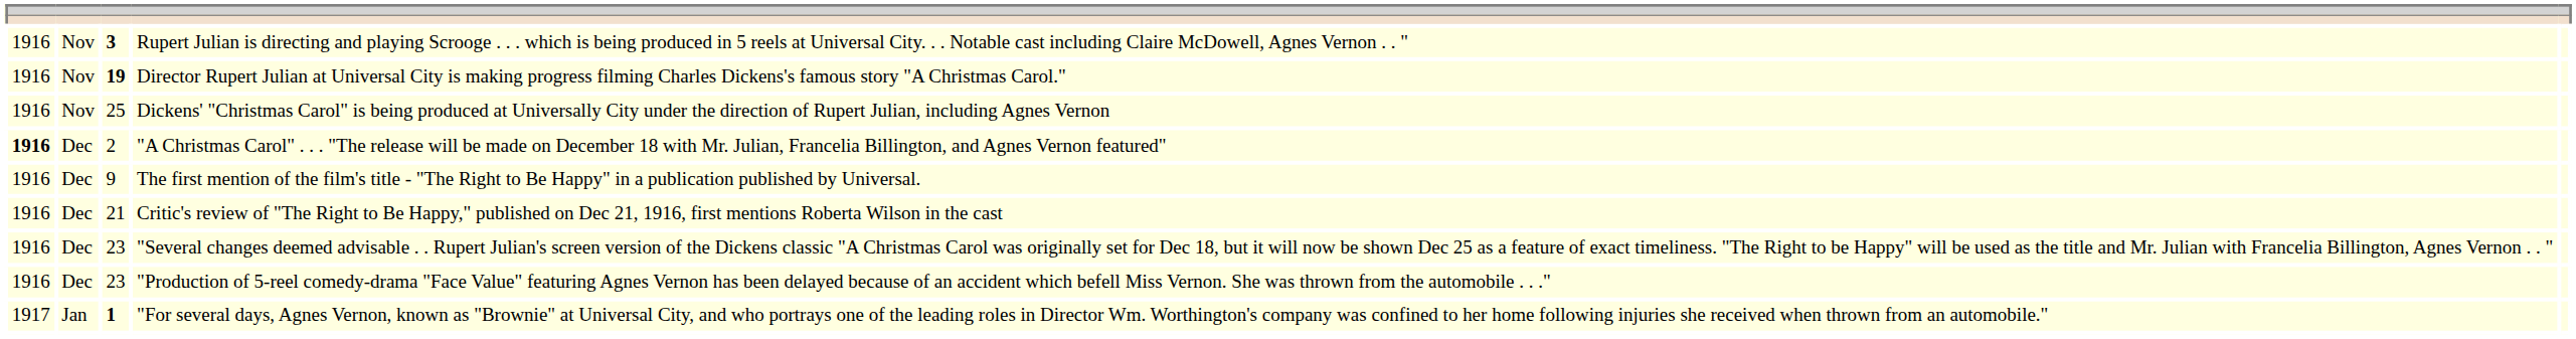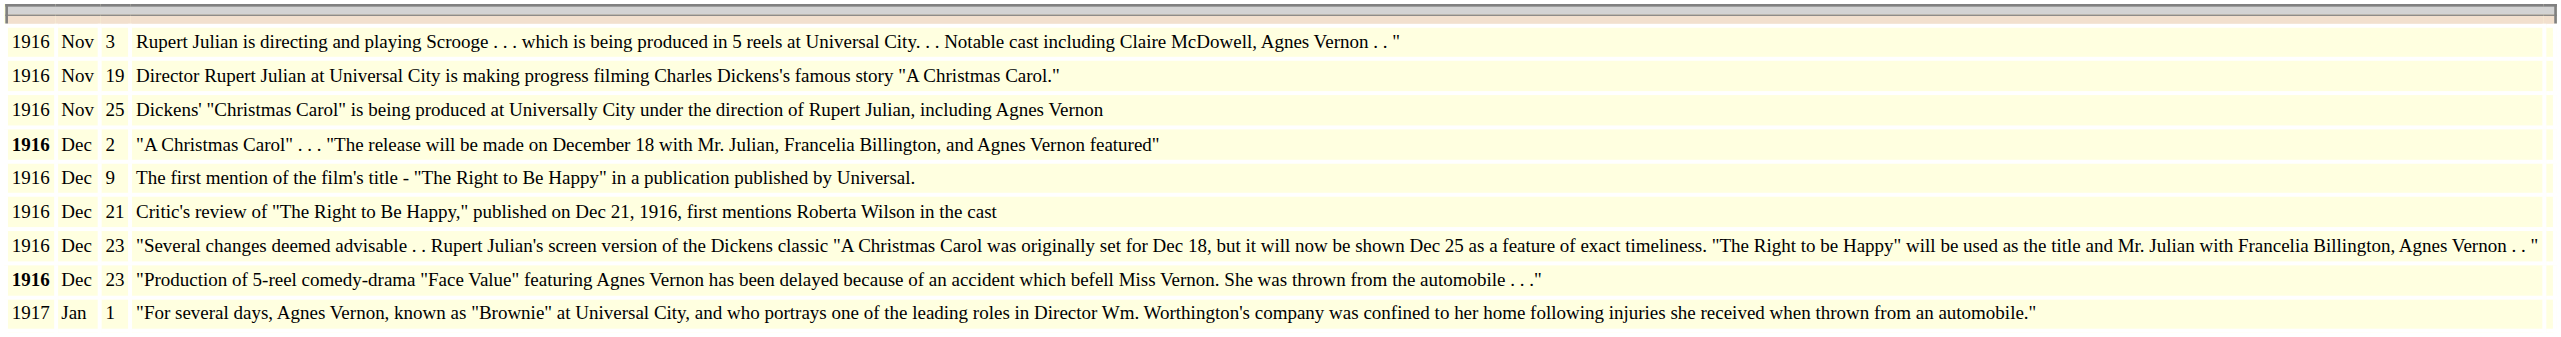row 3 | column 3: bold -> normal
row 4 | column 3: bold -> normal
row 10 | column 1: normal -> bold
row 11 | column 3: bold -> normal
